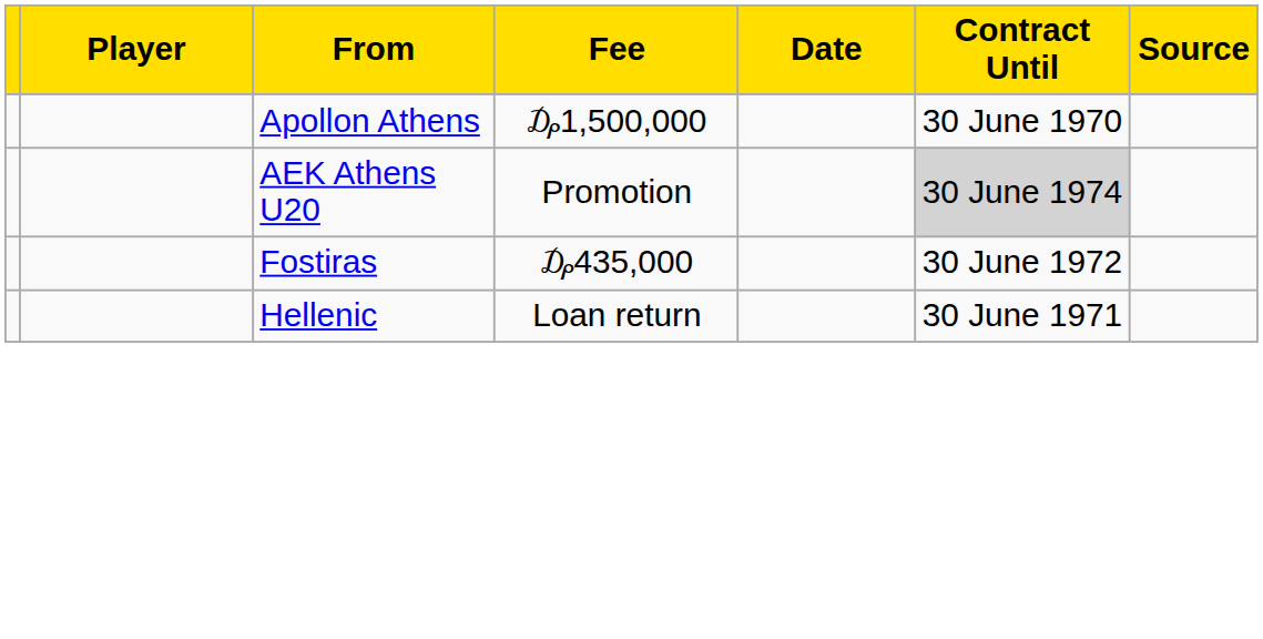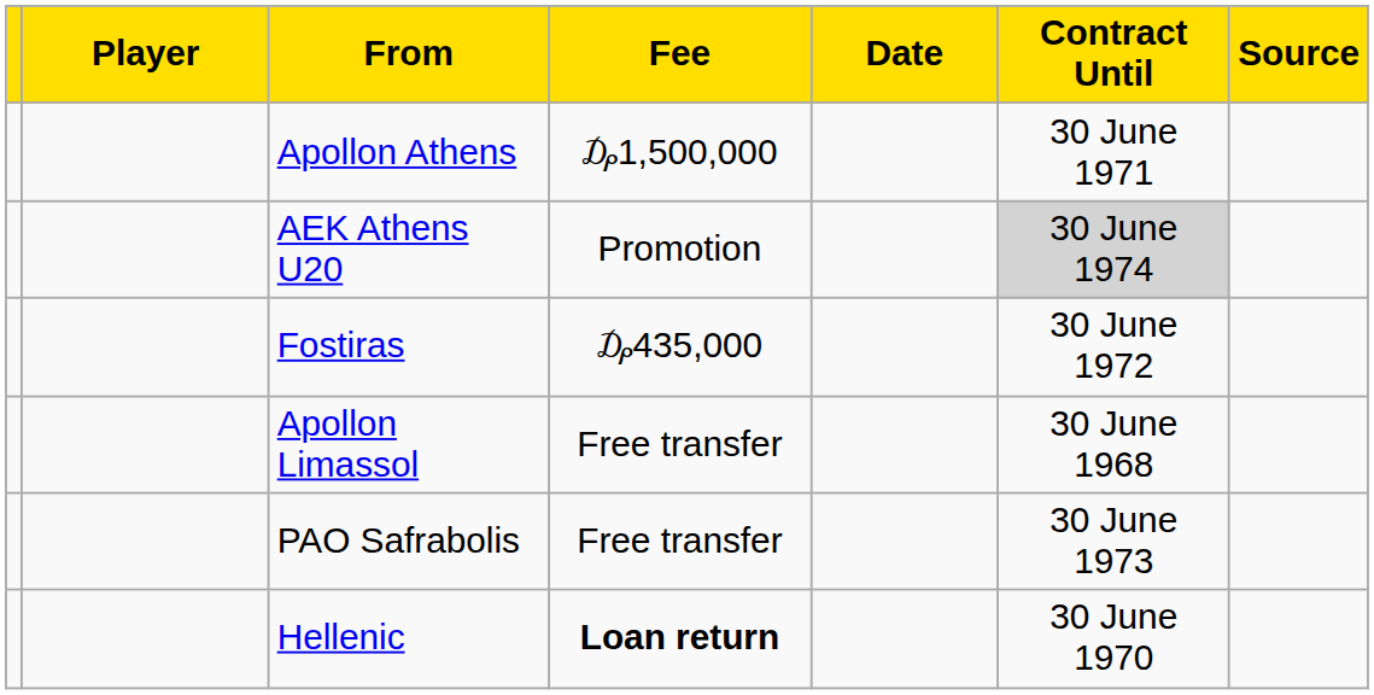Apollon Athens | Contract Until: 30 June 1970 -> 30 June 1971
+ row: Apollon Limassol | Free transfer | 30 June 1968
+ row: PAO Safrabolis | Free transfer | 30 June 1973
Hellenic | Fee: normal -> bold
Hellenic | Contract Until: 30 June 1971 -> 30 June 1970
